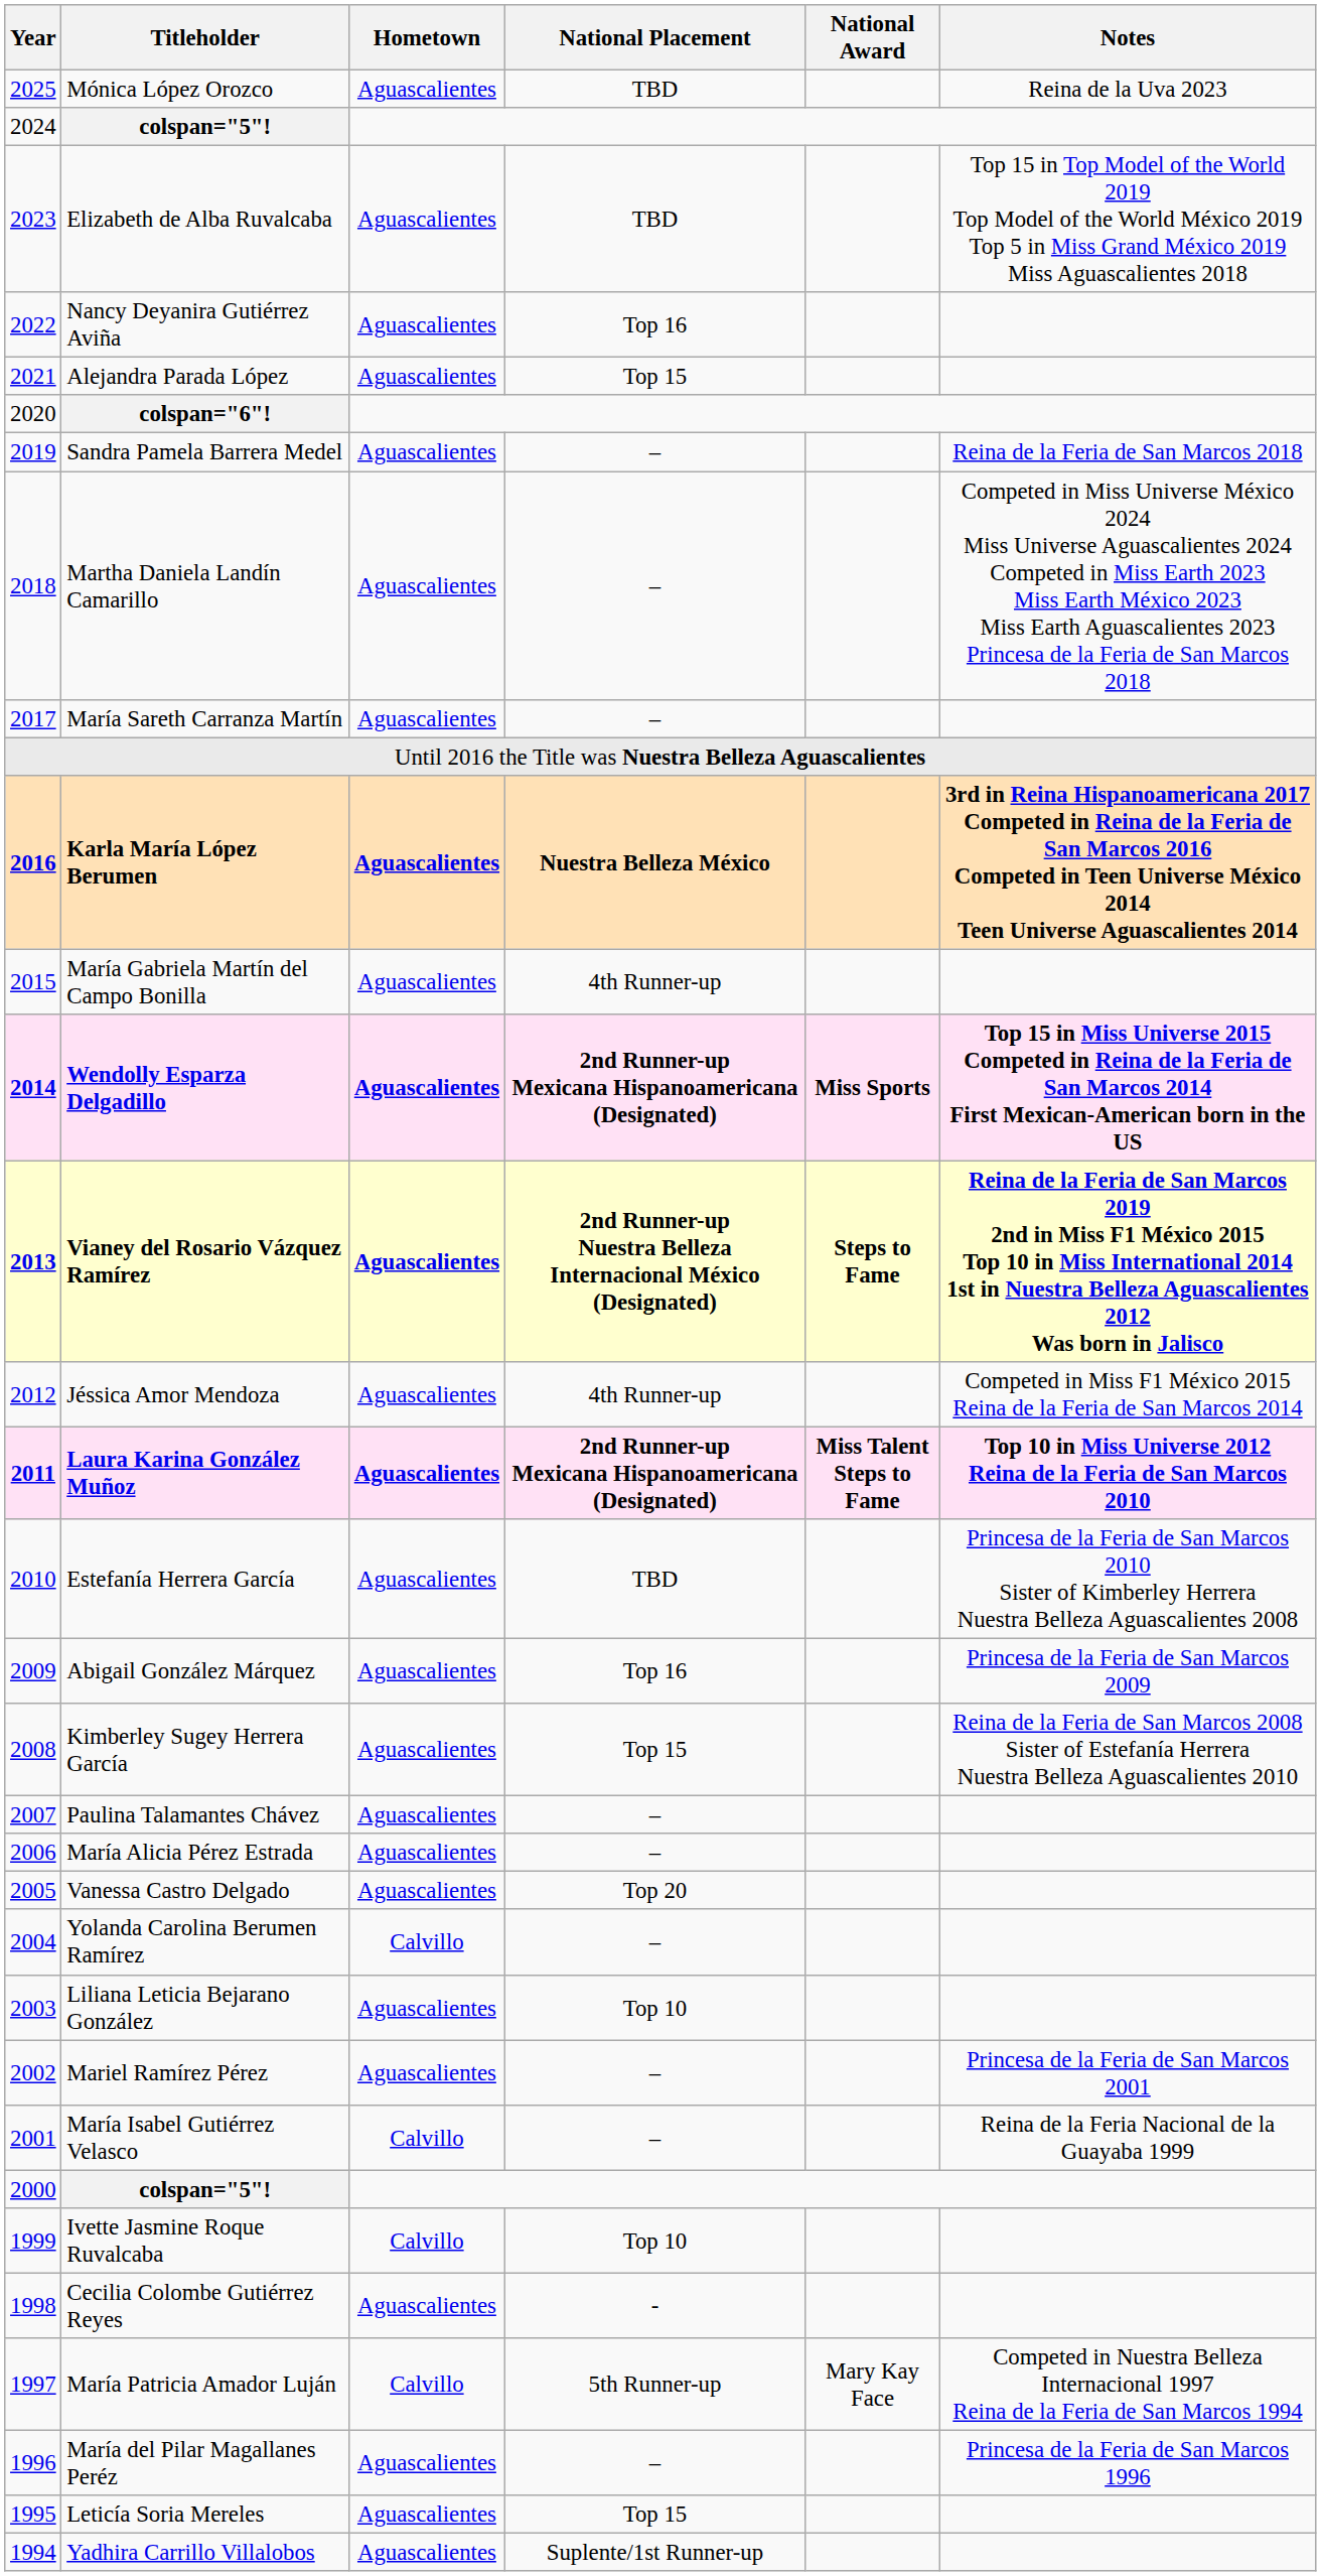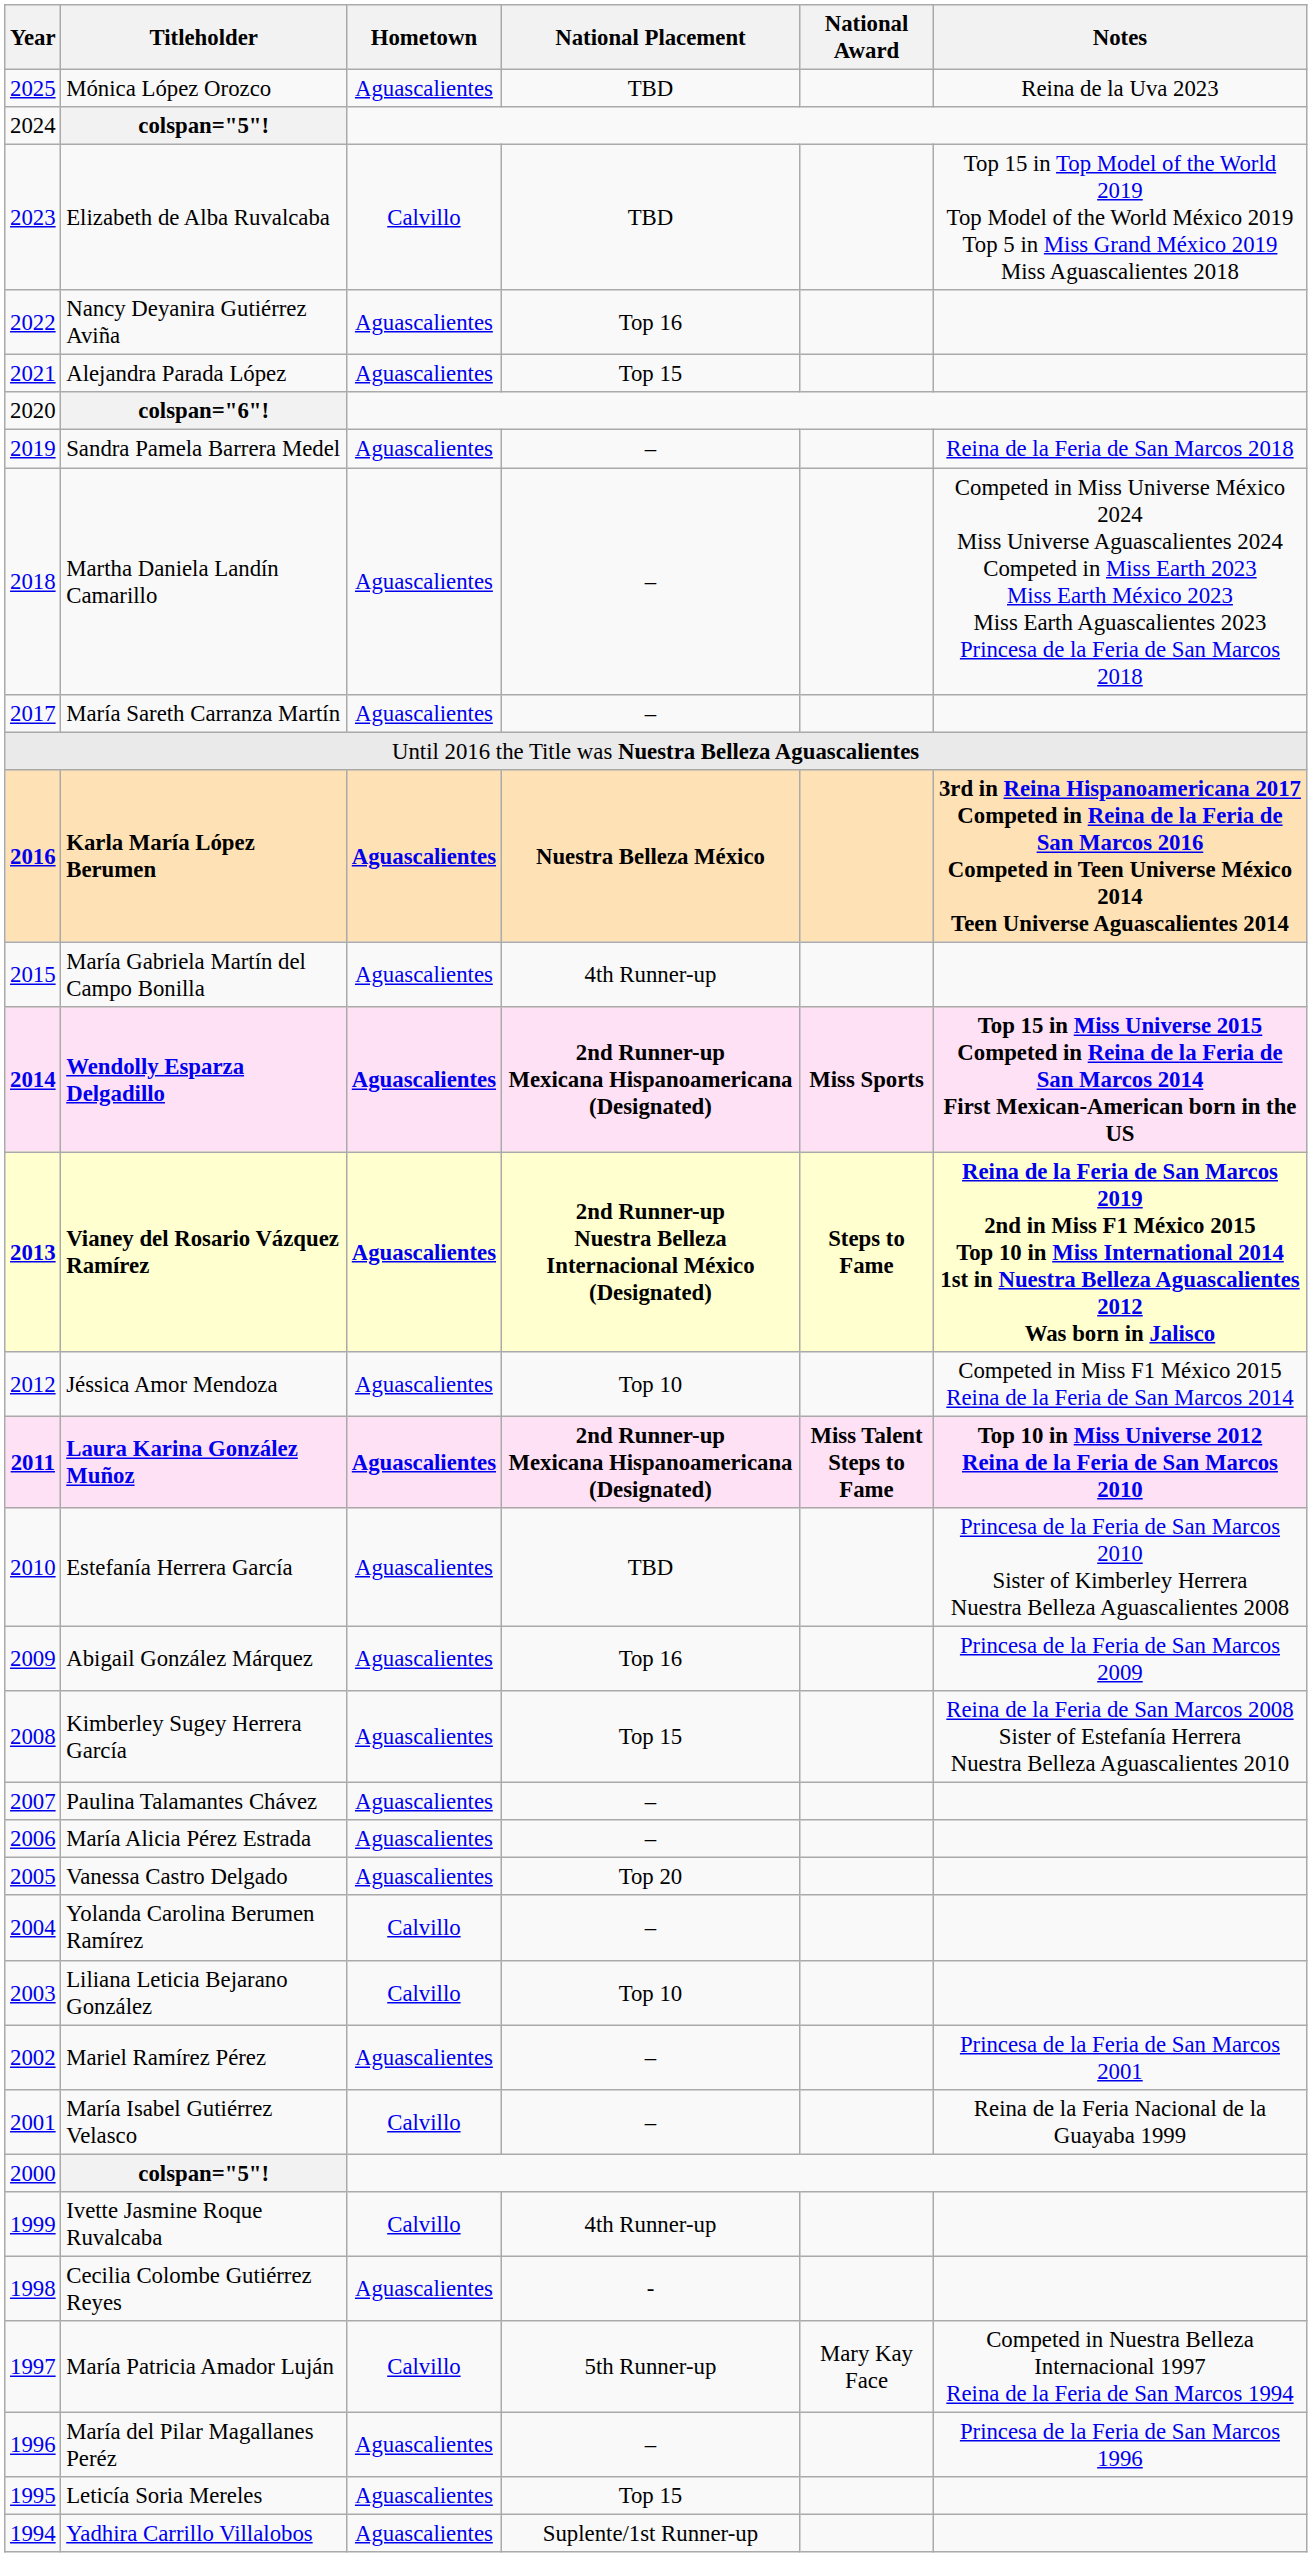Elizabeth de Alba Ruvalcaba | Hometown: Aguascalientes -> Calvillo
Jéssica Amor Mendoza | National Placement: 4th Runner-up -> Top 10
Liliana Leticia Bejarano González | Hometown: Aguascalientes -> Calvillo
Ivette Jasmine Roque Ruvalcaba | National Placement: Top 10 -> 4th Runner-up
